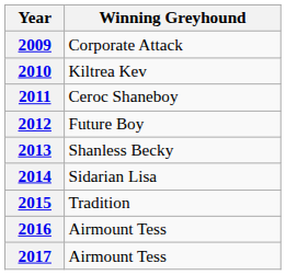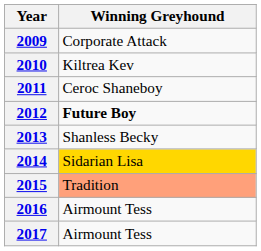2012 | Winning Greyhound: normal -> bold
2014 | Winning Greyhound: no background -> gold background
2015 | Winning Greyhound: no background -> lightsalmon background
